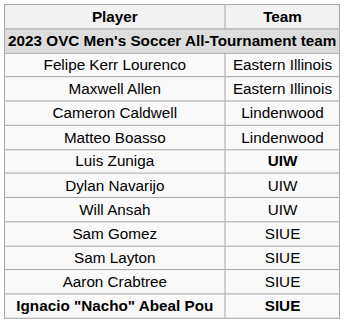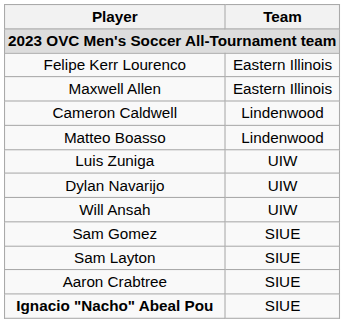Luis Zuniga | Team: bold -> normal
Ignacio "Nacho" Abeal Pou | Team: bold -> normal
